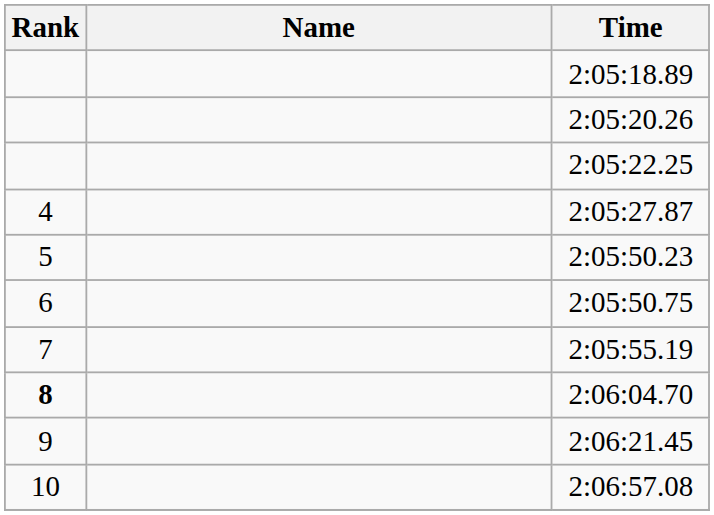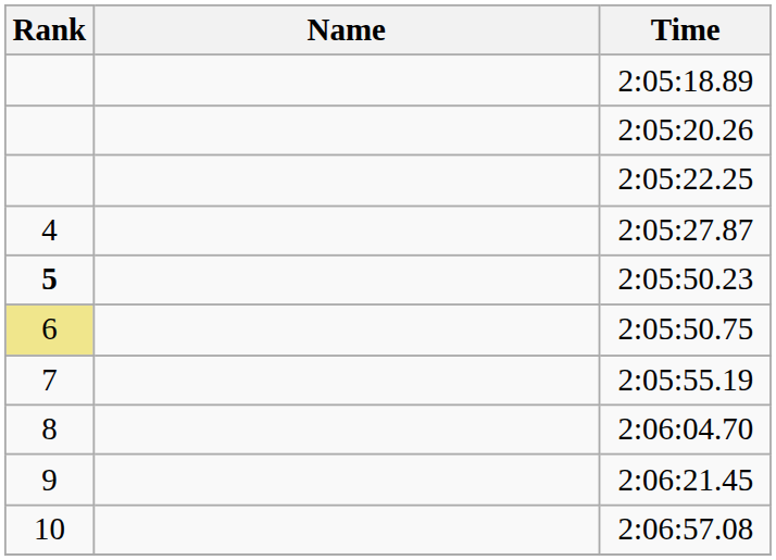2:05:50.23 | Rank: normal -> bold
2:05:50.75 | Rank: no background -> khaki background
2:06:04.70 | Rank: bold -> normal
